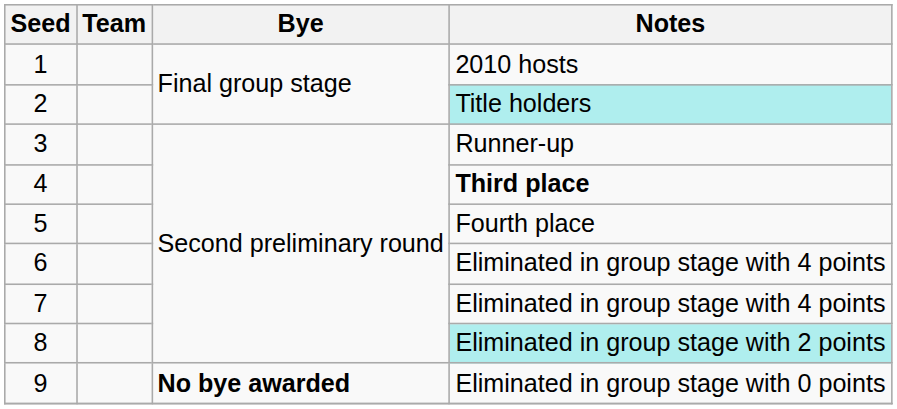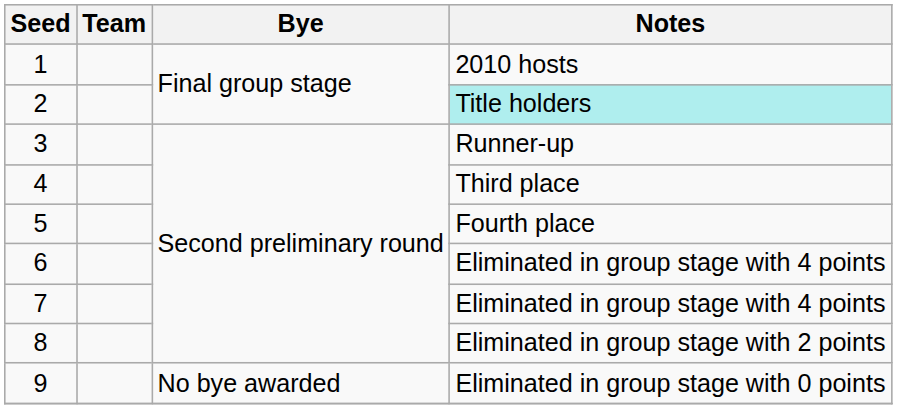4 | Notes: bold -> normal
8 | Notes: paleturquoise background -> no background
9 | Bye: bold -> normal
